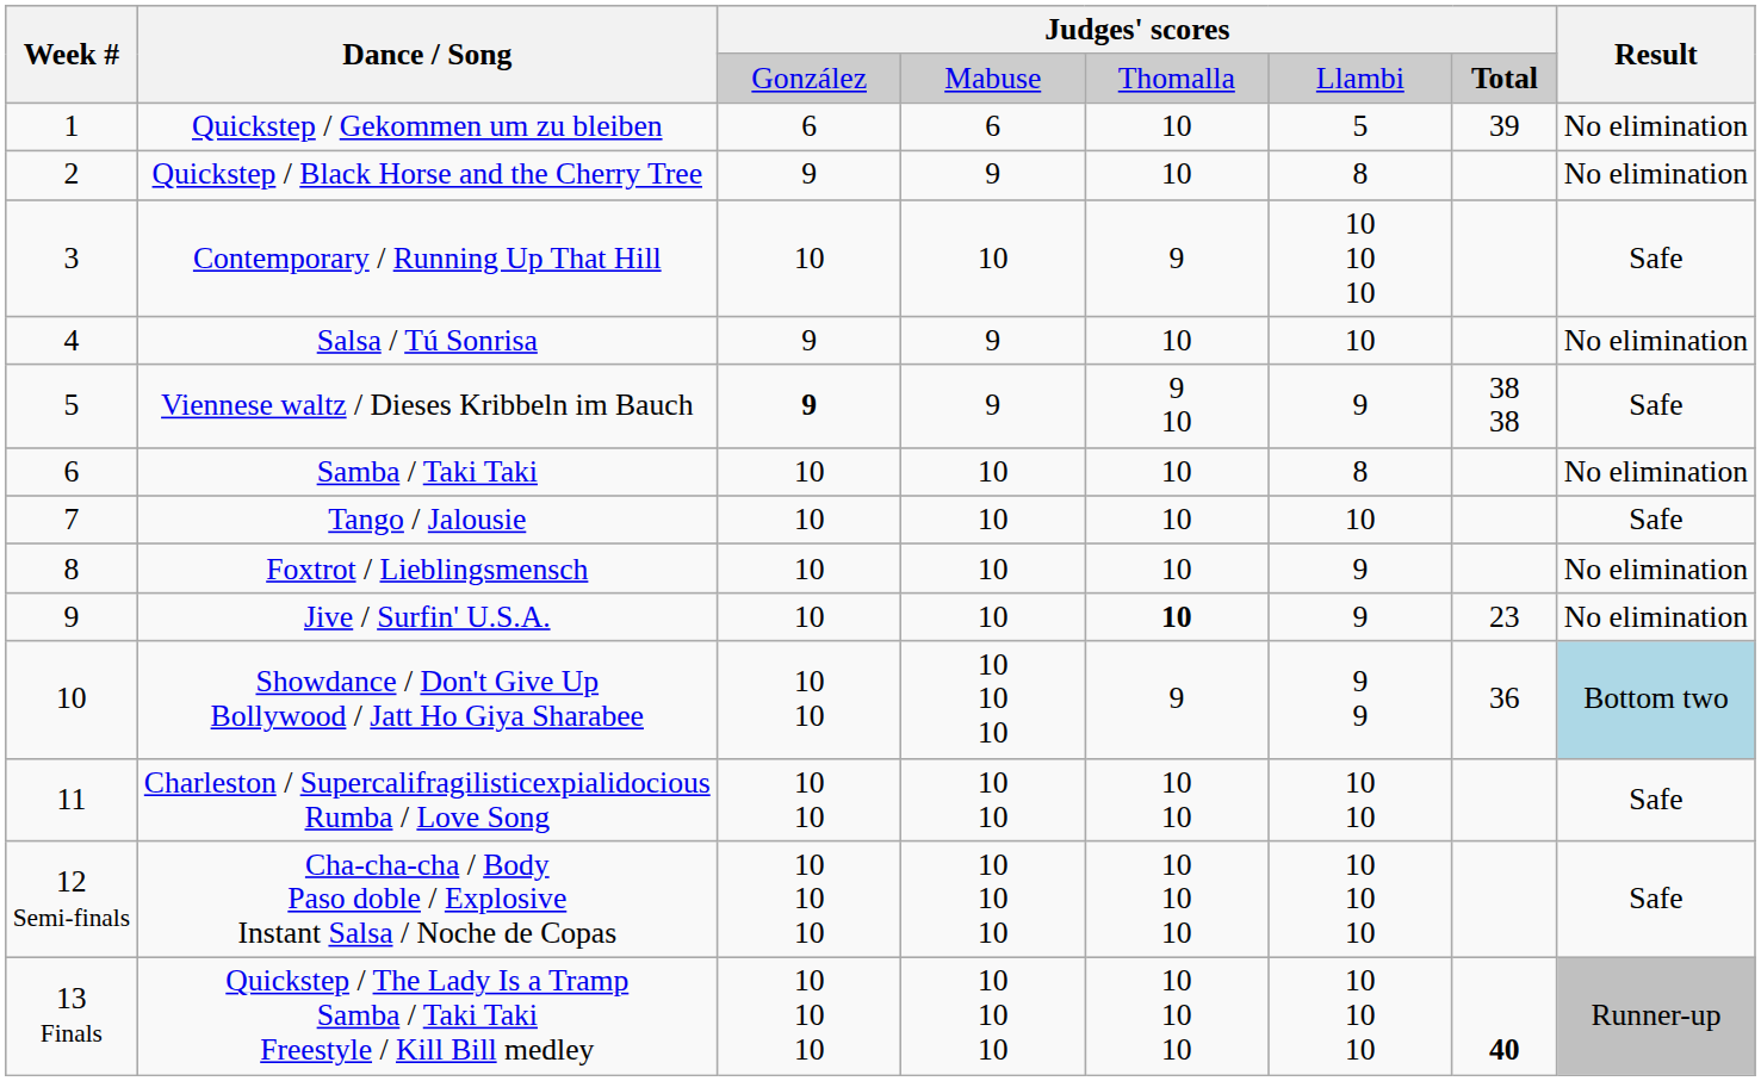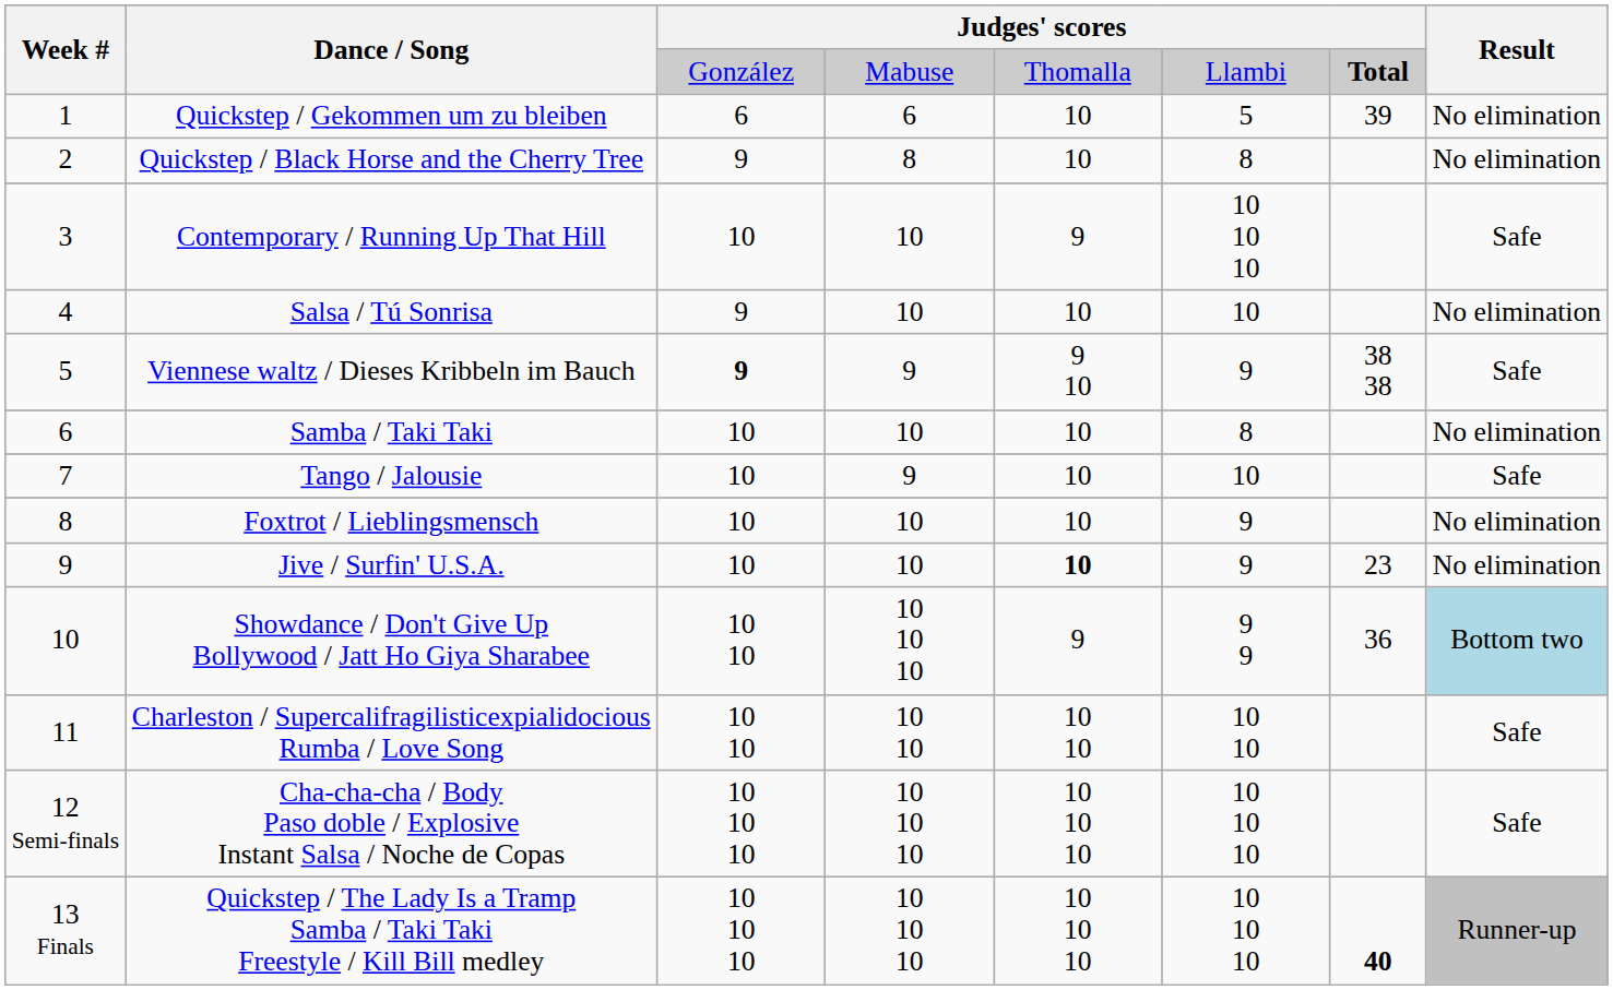Quickstep / Black Horse and the Cherry Tree | column 4: 9 -> 8
Salsa / Tú Sonrisa | column 4: 9 -> 10
Tango / Jalousie | column 4: 10 -> 9
